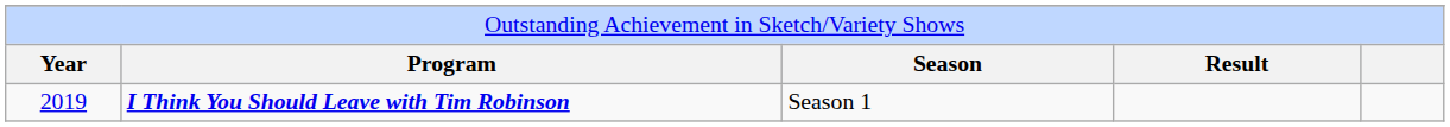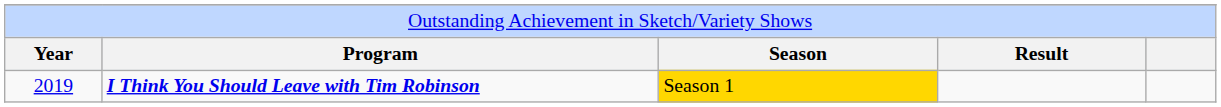2019 | column 3: no background -> gold background
